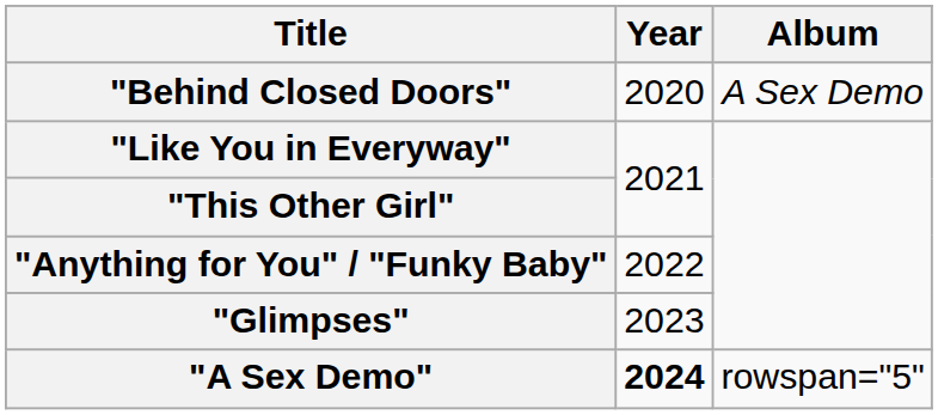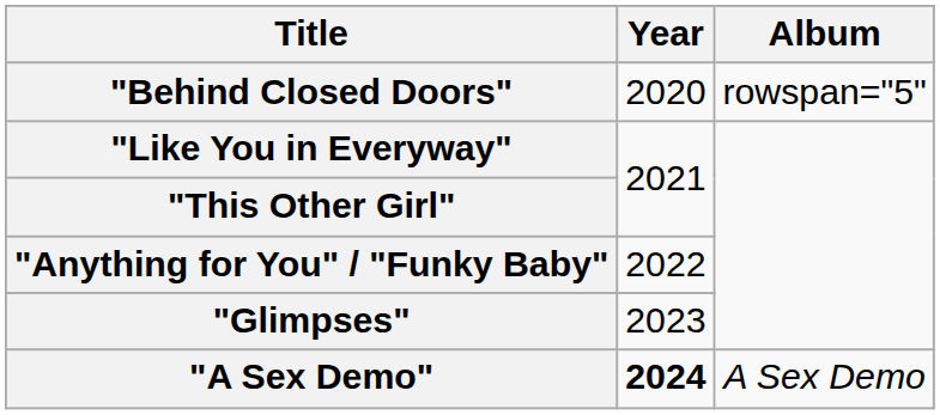"Behind Closed Doors" | Album: A Sex Demo -> rowspan="5"
"A Sex Demo" | Album: rowspan="5" -> A Sex Demo
